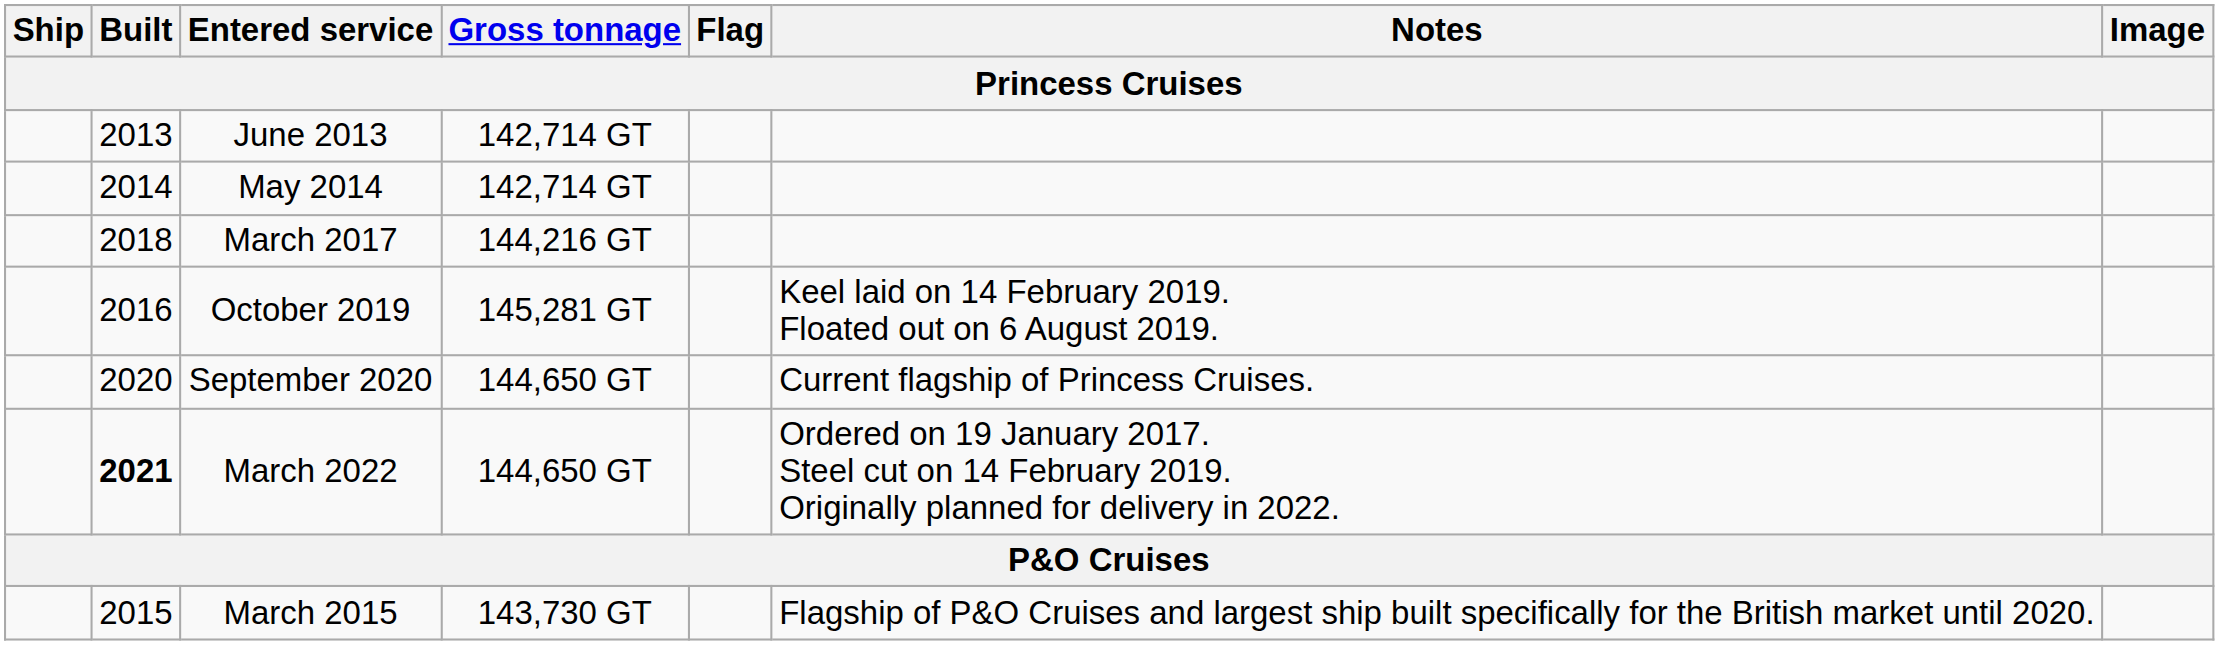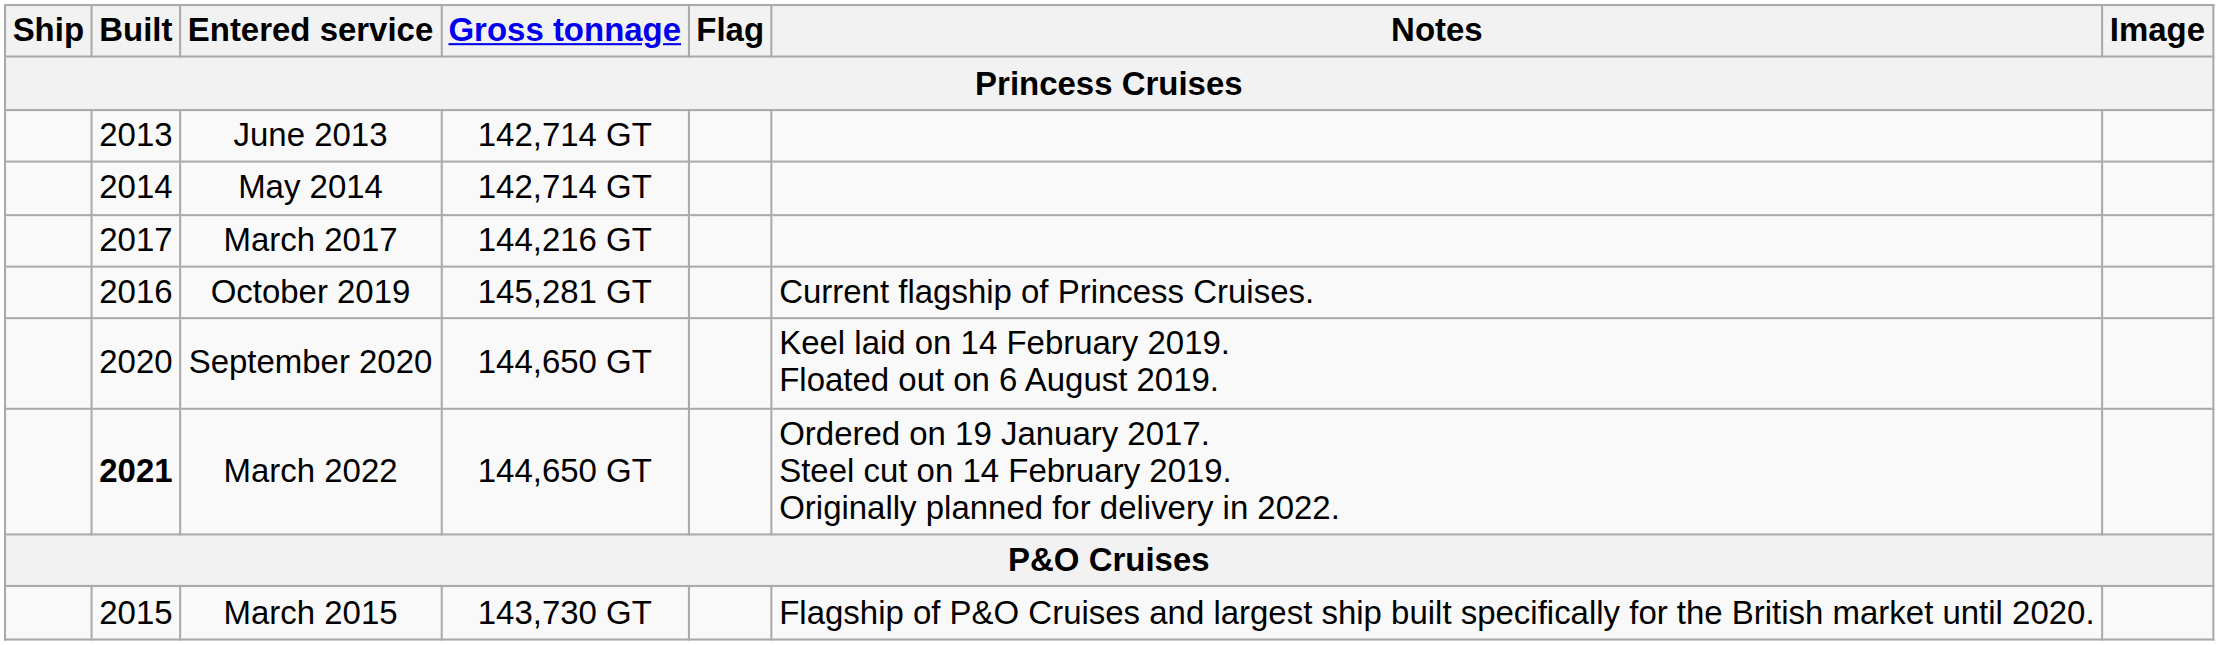March 2017 | Built: 2018 -> 2017
October 2019 | Notes: Keel laid on 14 February 2019. Floated out on 6 August 2019. -> Current flagship of Princess Cruises.
September 2020 | Notes: Current flagship of Princess Cruises. -> Keel laid on 14 February 2019. Floated out on 6 August 2019.
